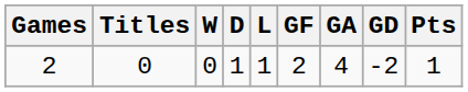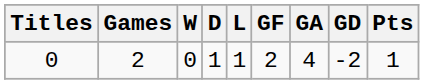columns swapped: Titles <-> Games
